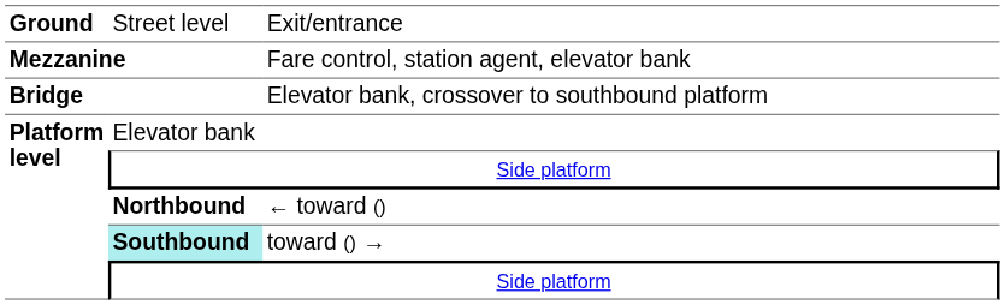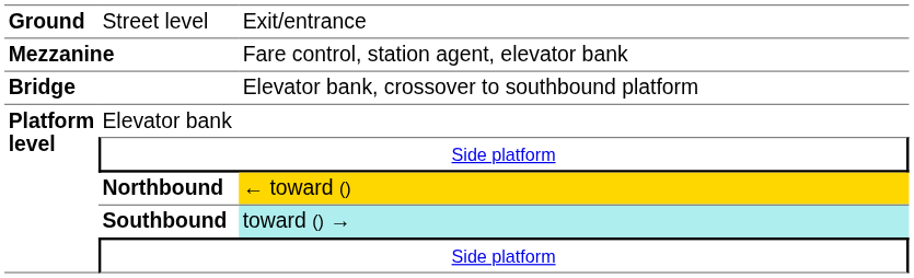Northbound | column 3: no background -> gold background
Southbound | column 2: paleturquoise background -> no background
Southbound | column 3: no background -> paleturquoise background
